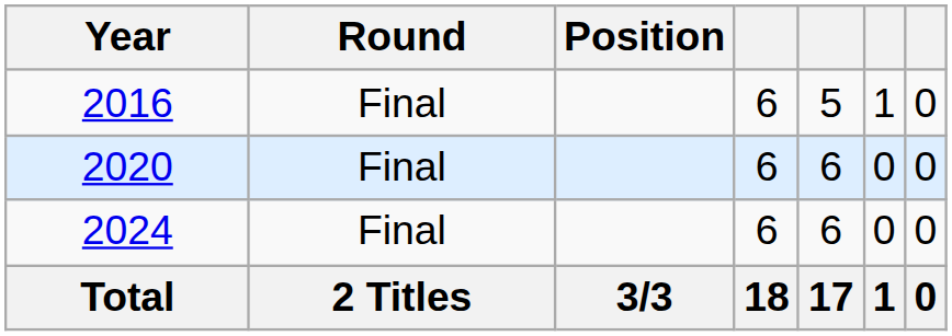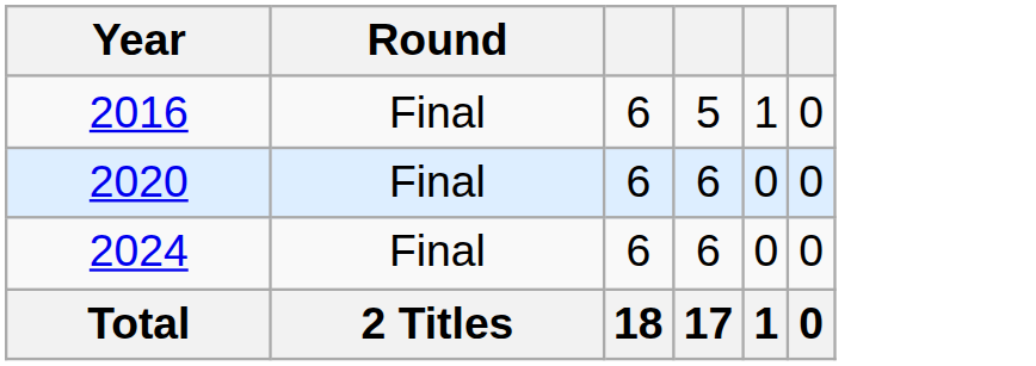- column: Position | 3/3
